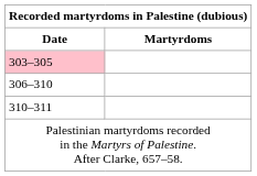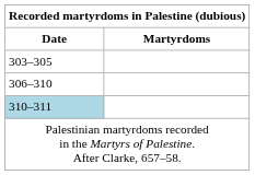303–305 | Recorded martyrdoms in Palestine (dubious) / Date: pink background -> no background
310–311 | Recorded martyrdoms in Palestine (dubious) / Date: no background -> lightblue background
